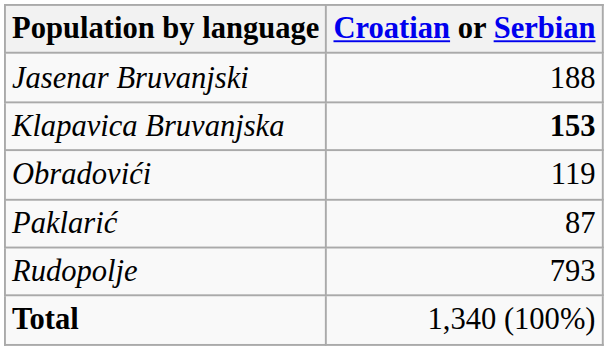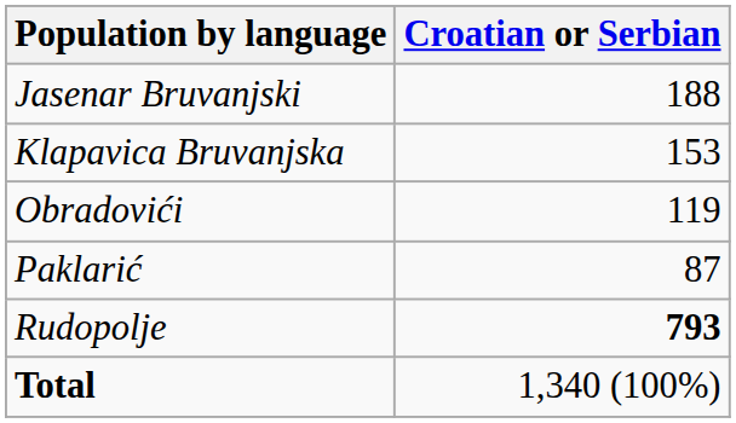Klapavica Bruvanjska | Croatian or Serbian: bold -> normal
Rudopolje | Croatian or Serbian: normal -> bold
